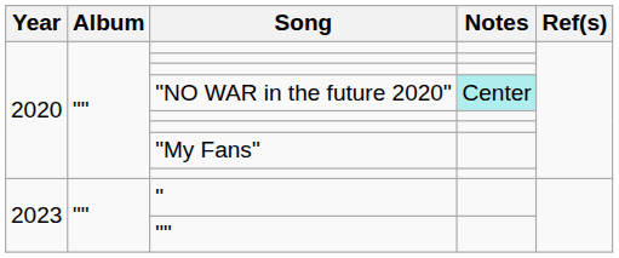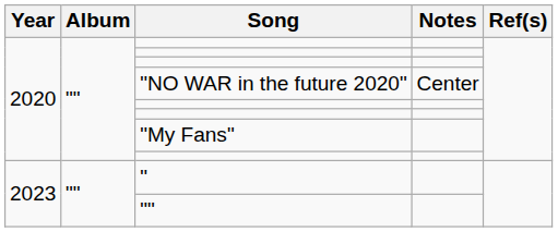"NO WAR in the future 2020" | Notes: paleturquoise background -> no background
